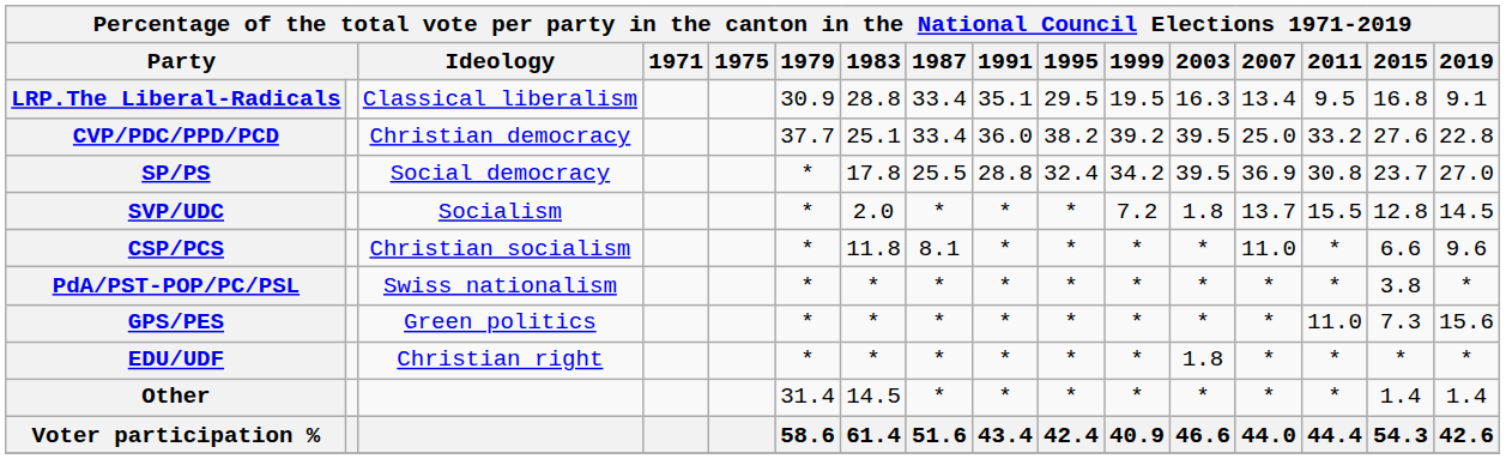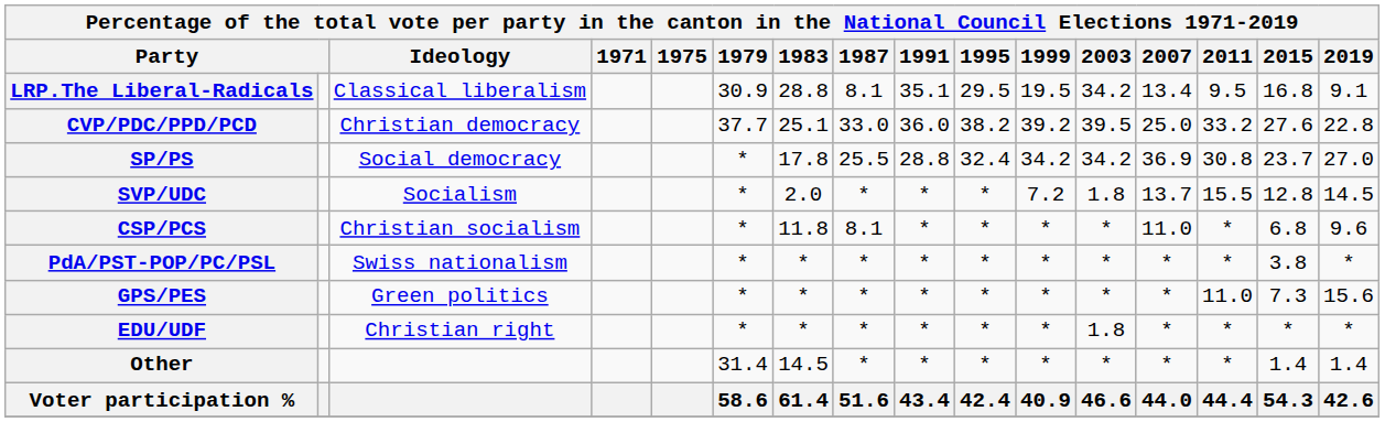LRP.The Liberal-Radicals | 1987: 33.4 -> 8.1
LRP.The Liberal-Radicals | 2003: 16.3 -> 34.2
CVP/PDC/PPD/PCD | 1987: 33.4 -> 33.0
SP/PS | 2003: 39.5 -> 34.2
CSP/PCS | 2015: 6.6 -> 6.8
